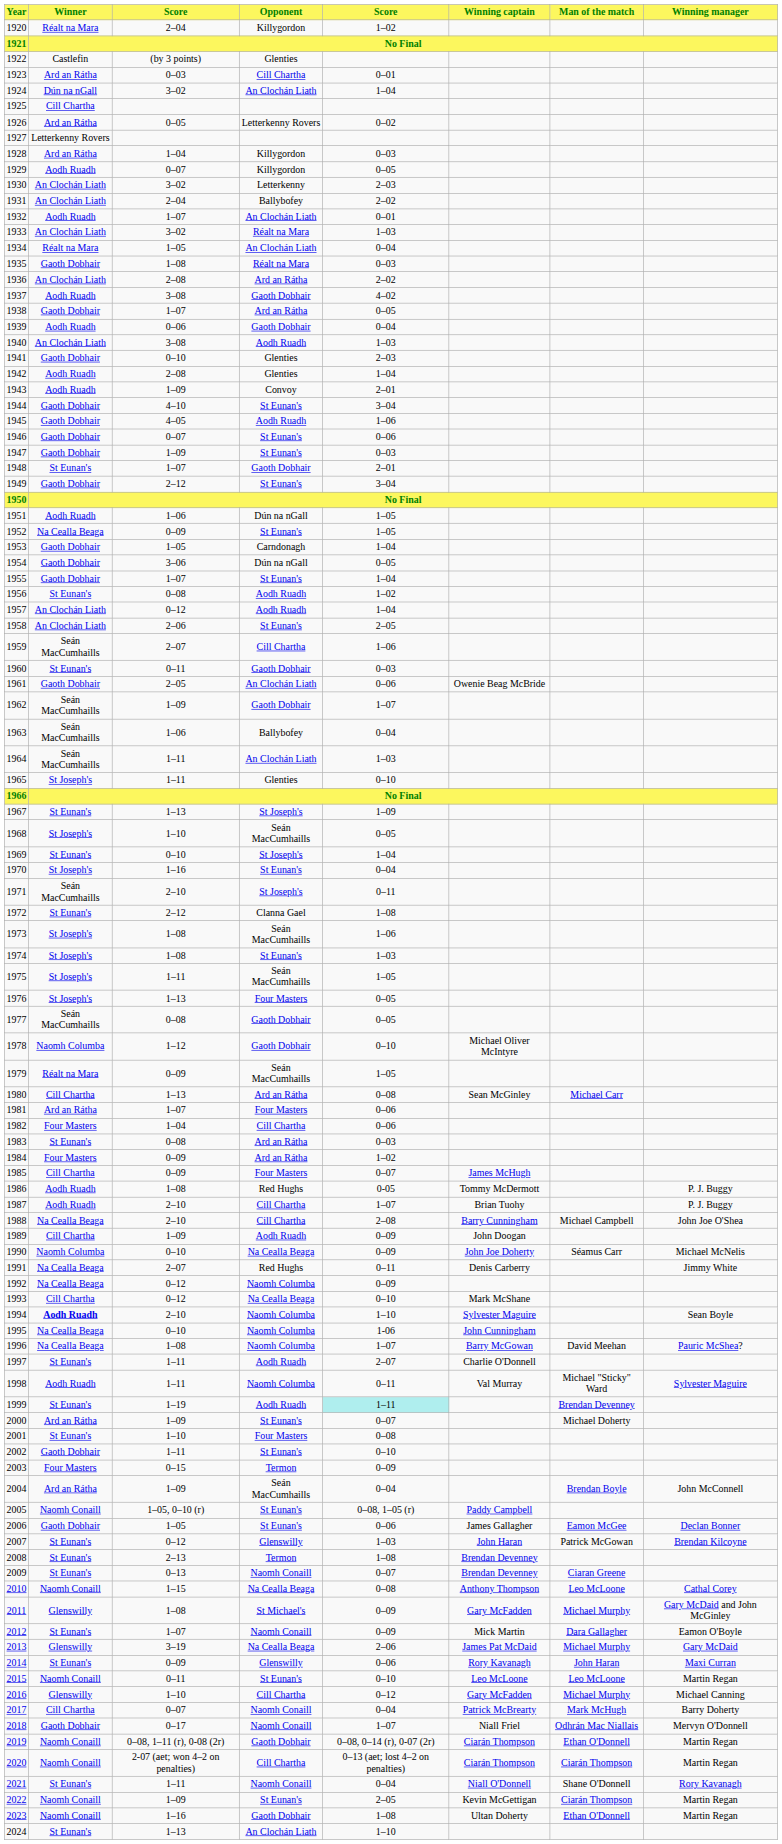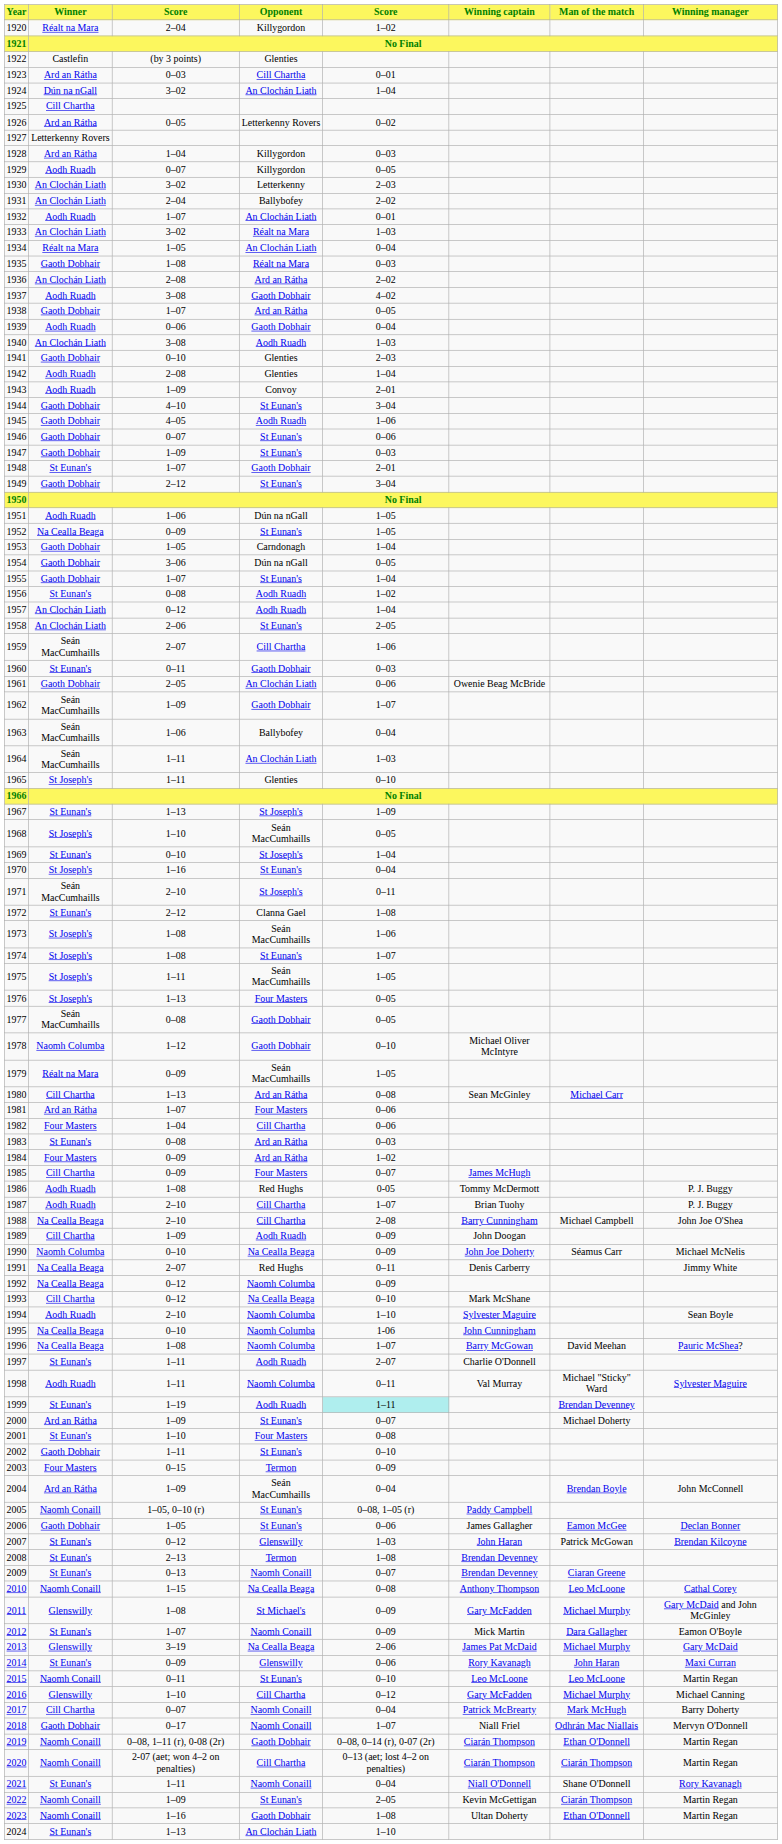1974 | column 5: 1–03 -> 1–07
1994 | Winner: bold -> normal
